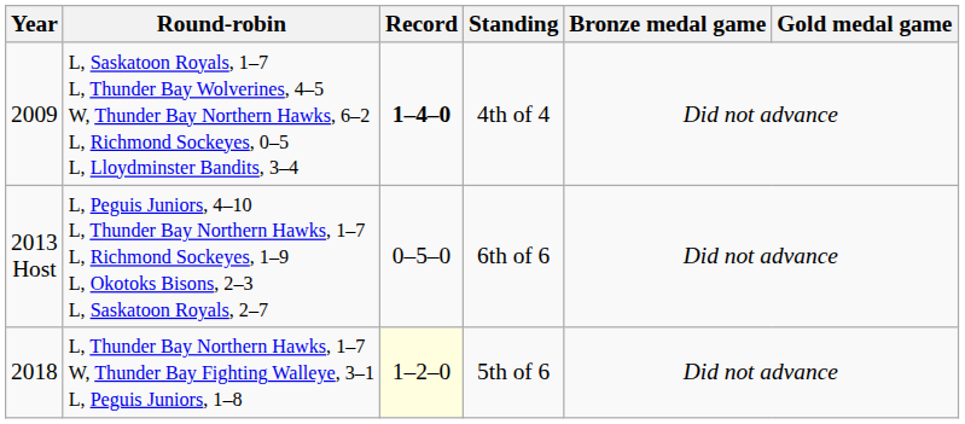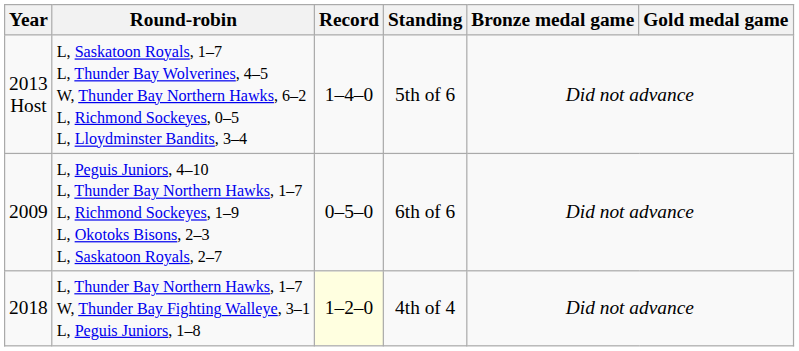row 2 | Year: 2009 -> 2013 Host
row 2 | Record: bold -> normal
row 2 | Standing: 4th of 4 -> 5th of 6
row 3 | Year: 2013 Host -> 2009
row 4 | Standing: 5th of 6 -> 4th of 4
